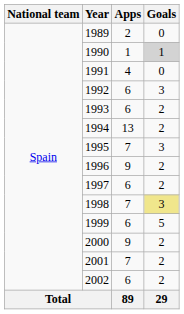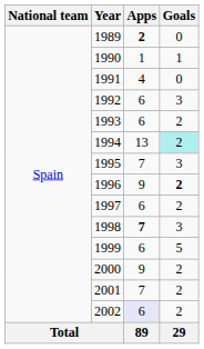1989 | Apps: normal -> bold
1990 | Goals: lightgrey background -> no background
1994 | Goals: no background -> paleturquoise background
1996 | Goals: normal -> bold
1998 | Apps: normal -> bold
1998 | Goals: khaki background -> no background
2002 | Apps: no background -> lavender background
